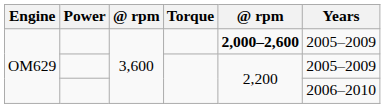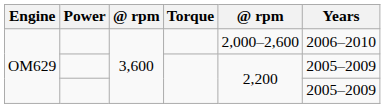row 2 | column 5: bold -> normal
row 2 | Years: 2005–2009 -> 2006–2010
row 4 | Years: 2006–2010 -> 2005–2009
